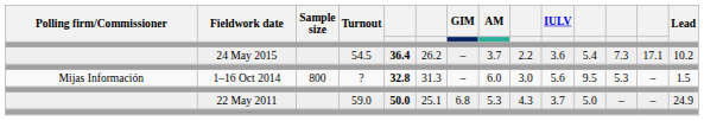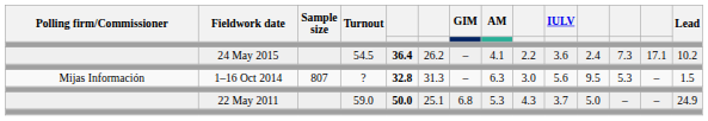24 May 2015 | AM: 3.7 -> 4.1
24 May 2015 | column 11: 5.4 -> 2.4
1–16 Oct 2014 | Sample size: 800 -> 807
1–16 Oct 2014 | AM: 6.0 -> 6.3
